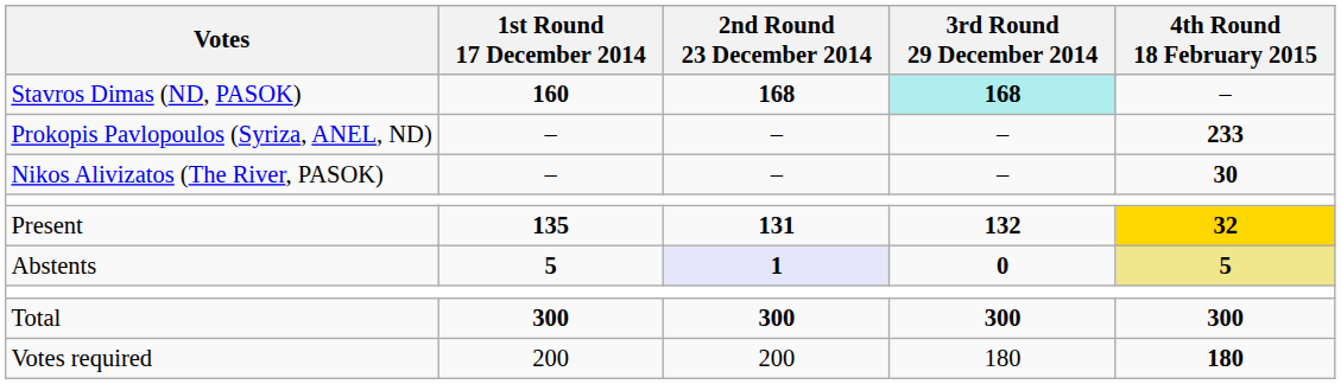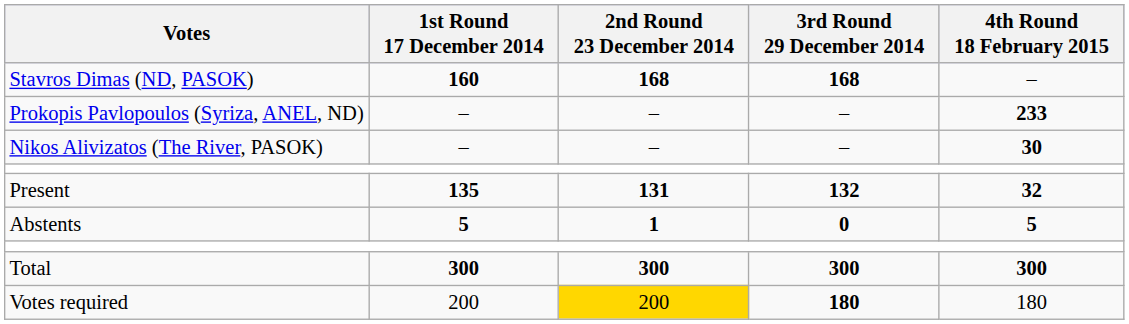Stavros Dimas (ND, PASOK) | 3rd Round 29 December 2014: paleturquoise background -> no background
Present | 4th Round 18 February 2015: gold background -> no background
Abstents | 2nd Round 23 December 2014: lavender background -> no background
Abstents | 4th Round 18 February 2015: khaki background -> no background
Votes required | 2nd Round 23 December 2014: no background -> gold background
Votes required | 3rd Round 29 December 2014: normal -> bold
Votes required | 4th Round 18 February 2015: bold -> normal
